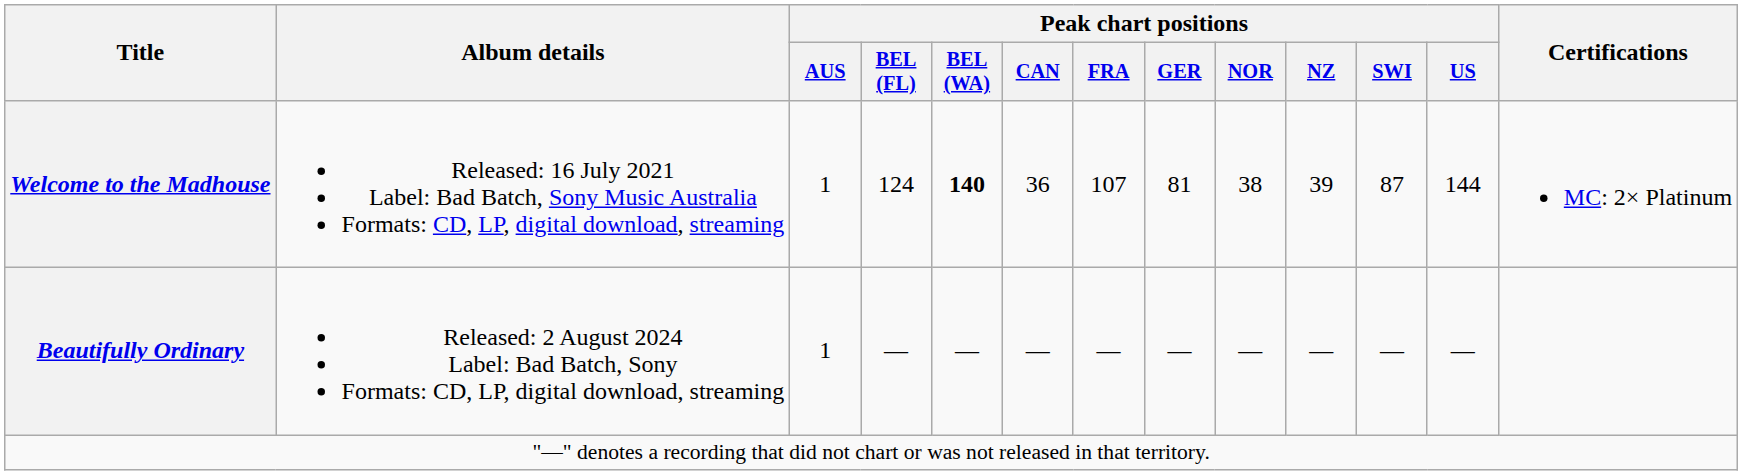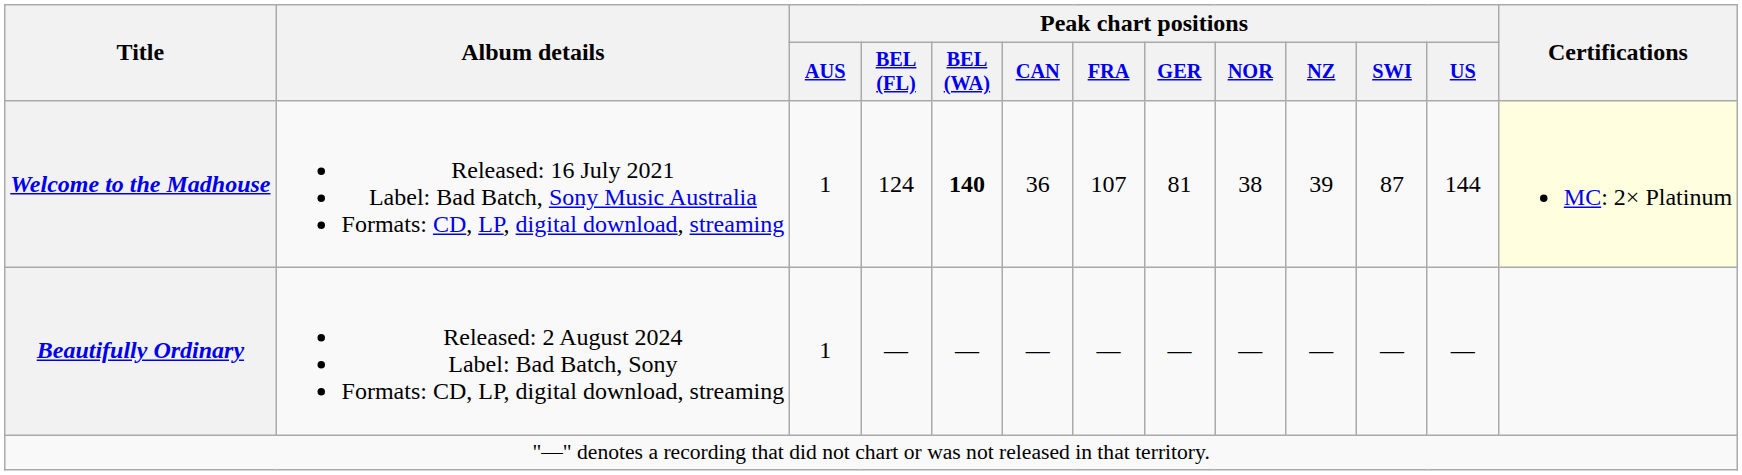Welcome to the Madhouse | Certifications: no background -> lightyellow background
